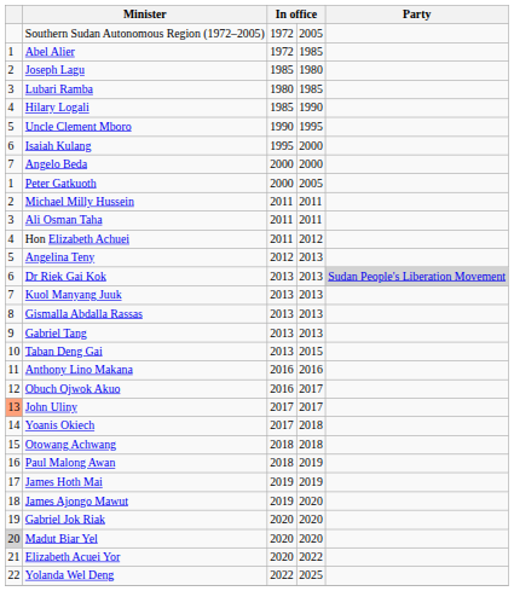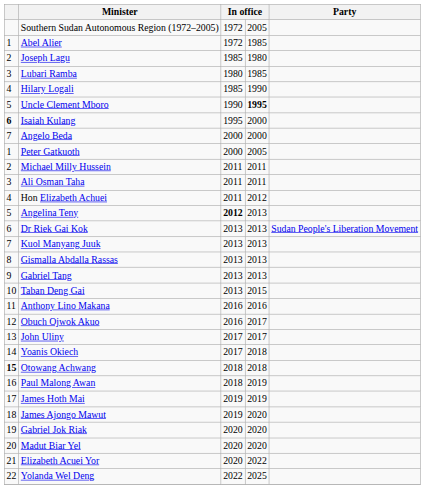Uncle Clement Mboro | column 4: normal -> bold
Isaiah Kulang | column 1: normal -> bold
Angelina Teny | column 3: normal -> bold
Dr Riek Gai Kok | Party: lightgrey background -> no background
John Uliny | column 1: lightsalmon background -> no background
Otowang Achwang | column 1: normal -> bold
Madut Biar Yel | column 1: lightgrey background -> no background
